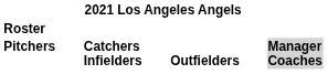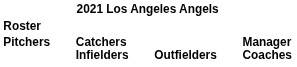Pitchers | column 4: lightgrey background -> no background
